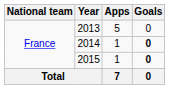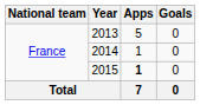2014 | Goals: bold -> normal
2015 | Apps: normal -> bold
2015 | Goals: bold -> normal
